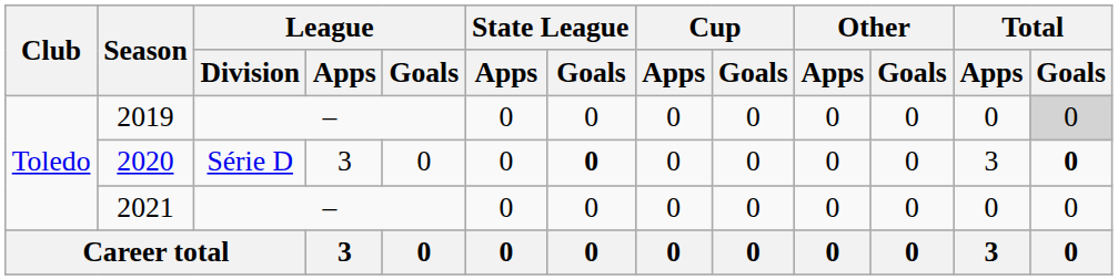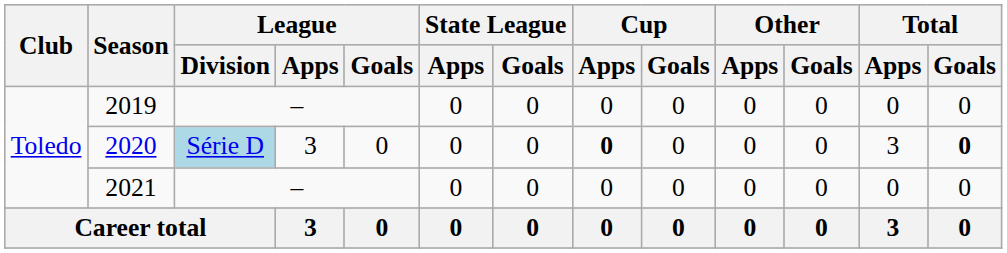2019 | Total / Goals: lightgrey background -> no background
2020 | League / Division: no background -> lightblue background
2020 | State League / Goals: bold -> normal
2020 | Cup / Apps: normal -> bold
